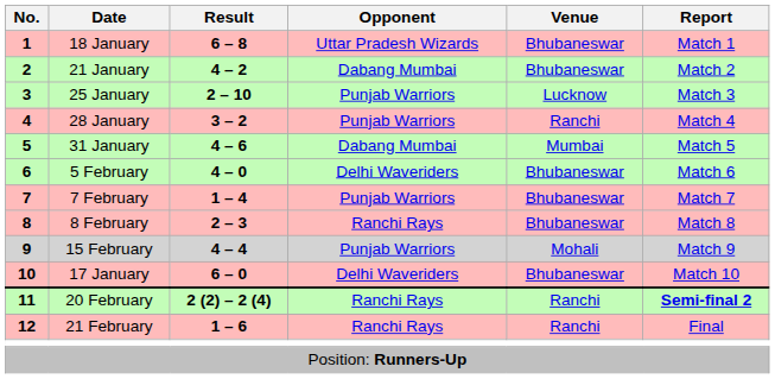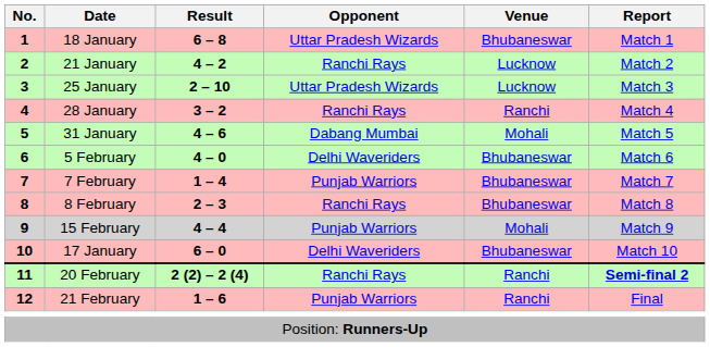21 January | Opponent: Dabang Mumbai -> Ranchi Rays
21 January | Venue: Bhubaneswar -> Lucknow
25 January | Opponent: Punjab Warriors -> Uttar Pradesh Wizards
28 January | Opponent: Punjab Warriors -> Ranchi Rays
31 January | Venue: Mumbai -> Mohali
21 February | Opponent: Ranchi Rays -> Punjab Warriors
